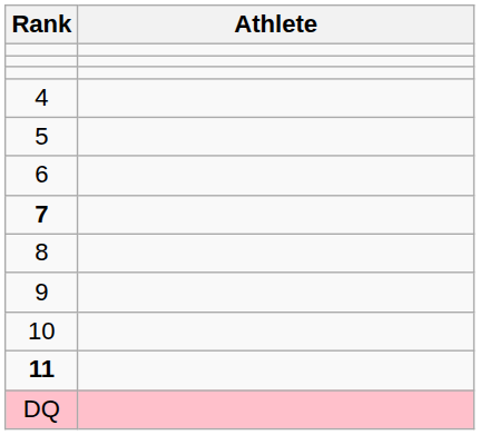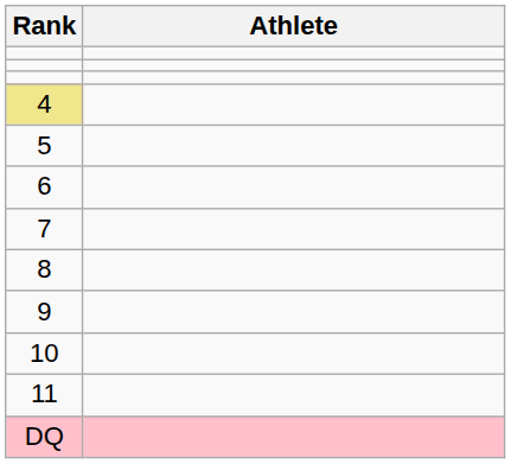row 5 | Rank: no background -> khaki background
row 8 | Rank: bold -> normal
row 12 | Rank: bold -> normal
